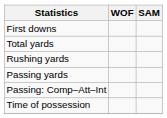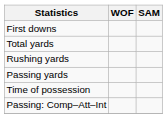rows swapped: Passing: Comp–Att–Int <-> Time of possession
